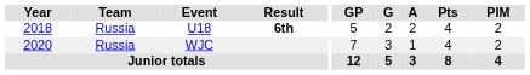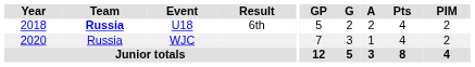U18 | Team: normal -> bold
U18 | Result: bold -> normal
